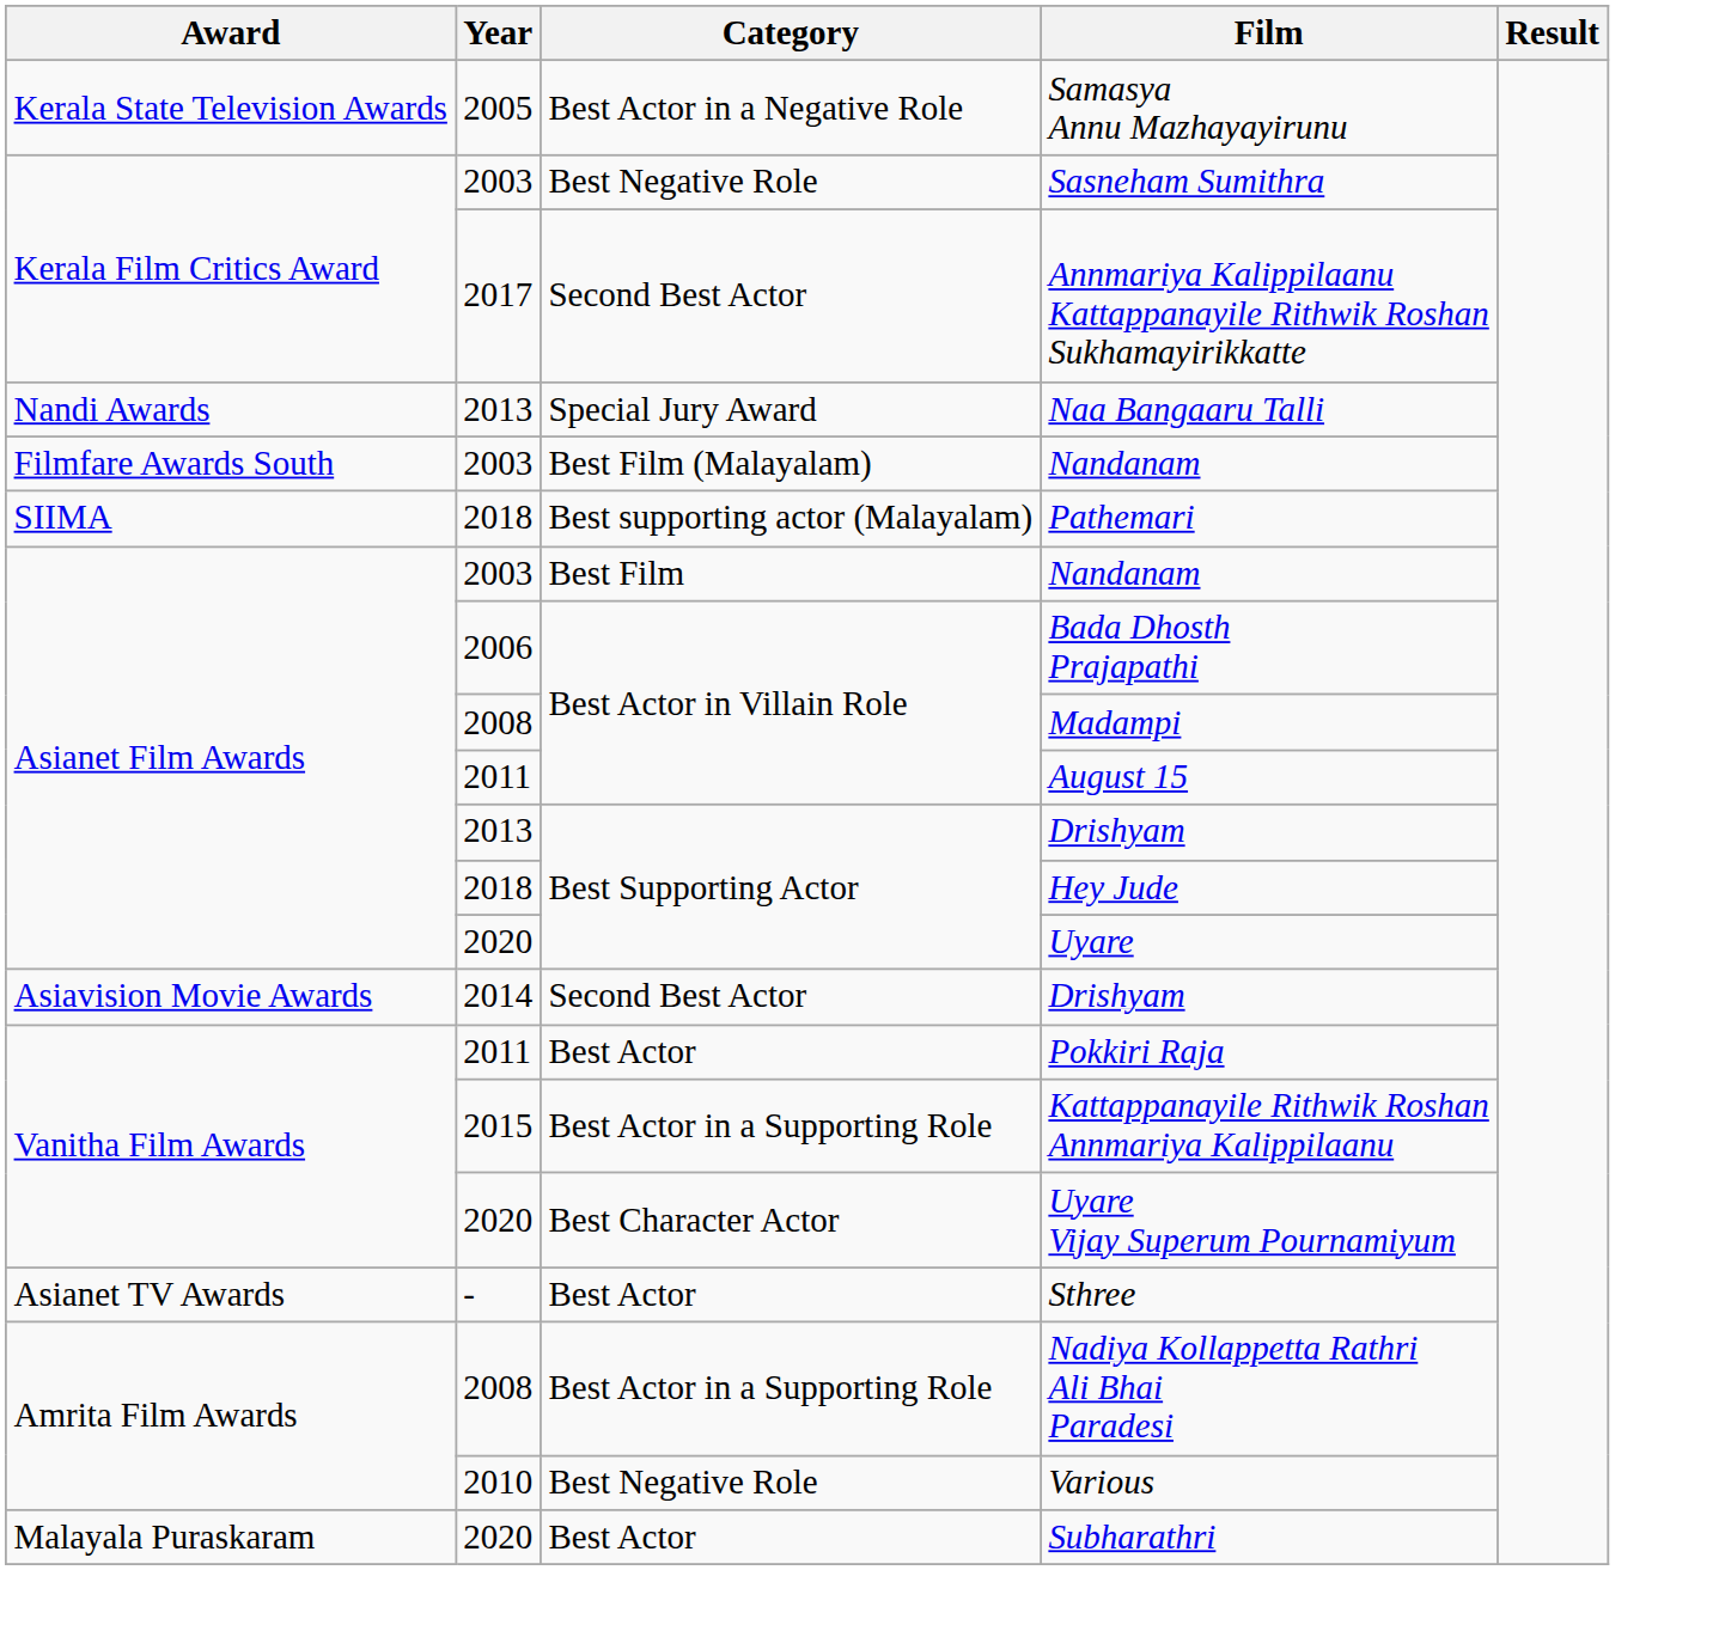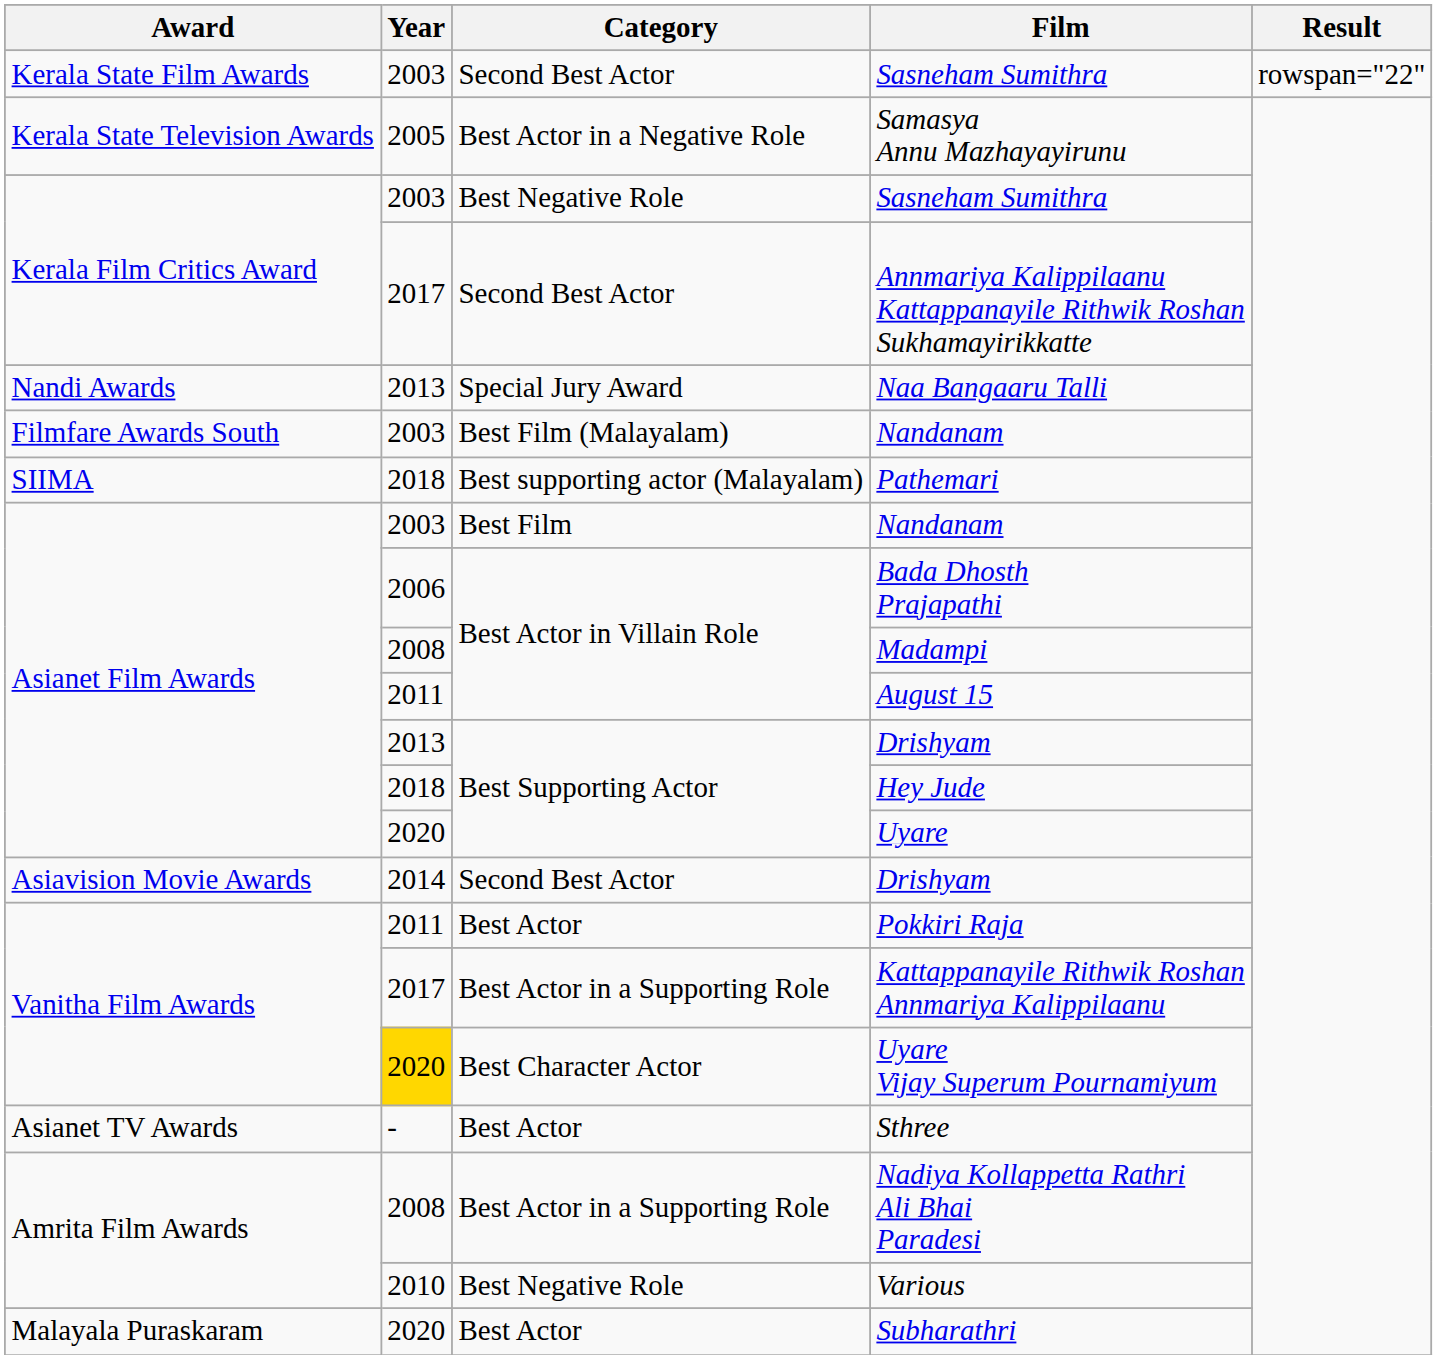+ row: Kerala State Film Awards | 2003 | Second Best Actor | Sasneham Sumithra | rowspan="22"
Kattappanayile Rithwik Roshan Annmariya Kalippilaanu | Year: 2015 -> 2017
Uyare Vijay Superum Pournamiyum | Year: no background -> gold background
